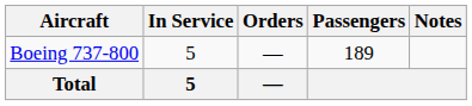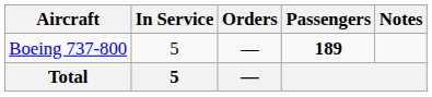Boeing 737-800 | Passengers: normal -> bold
